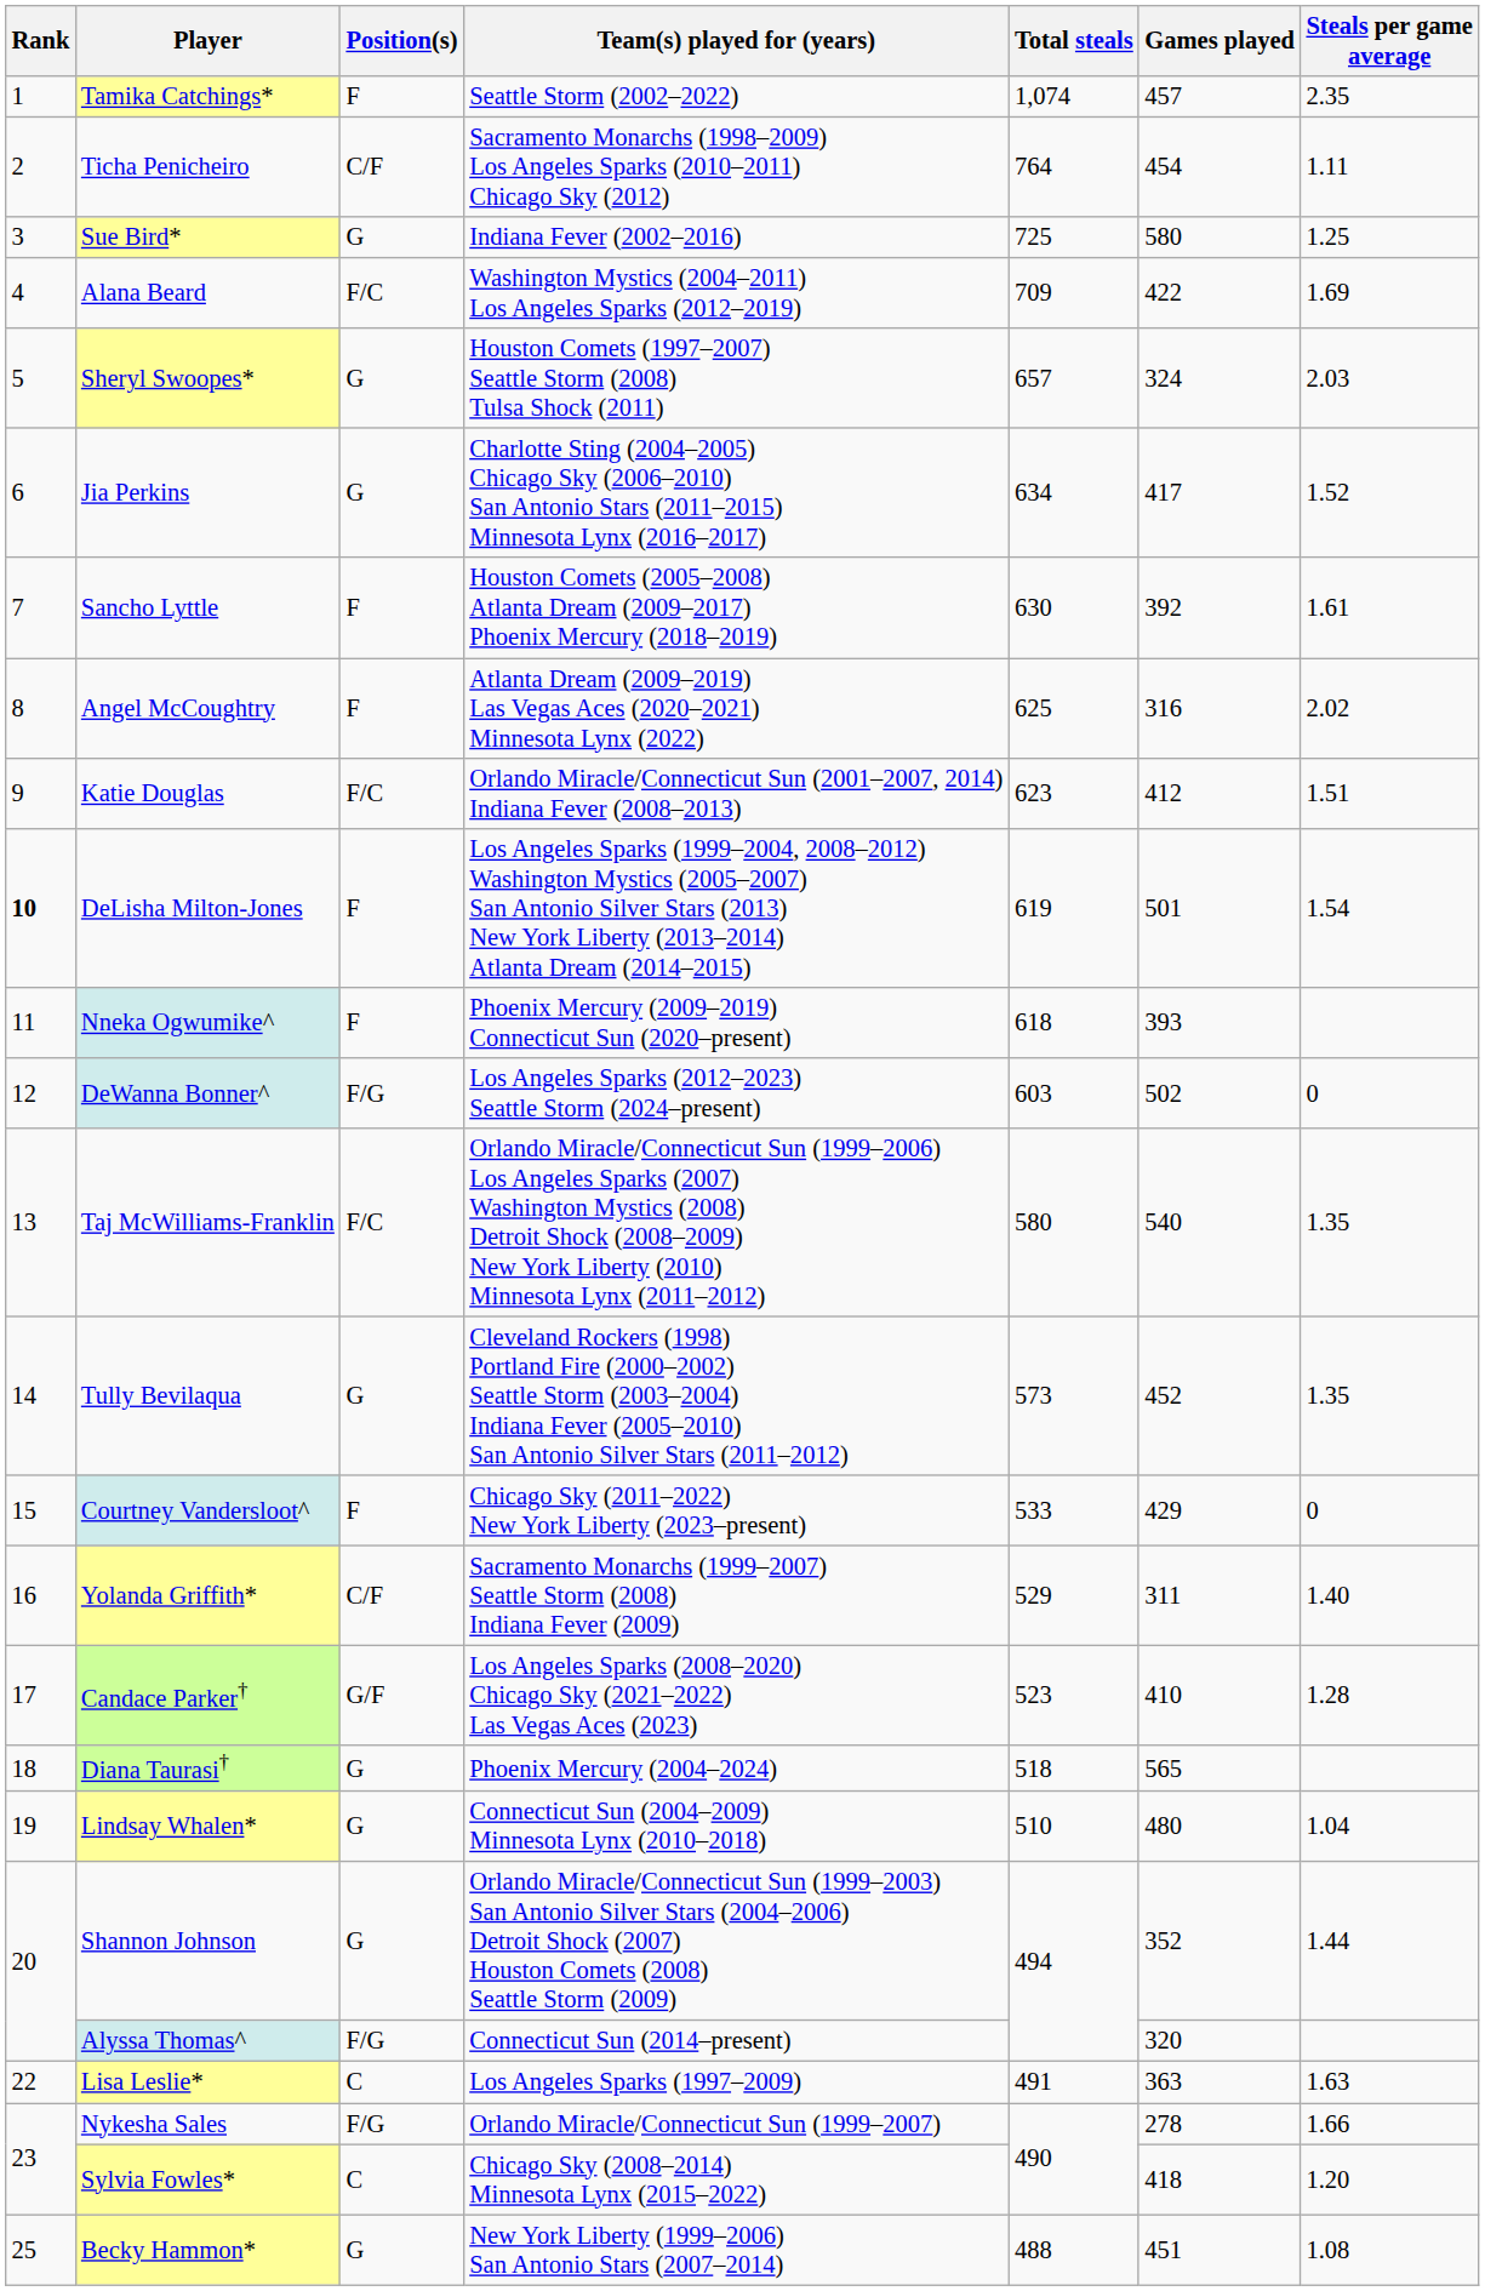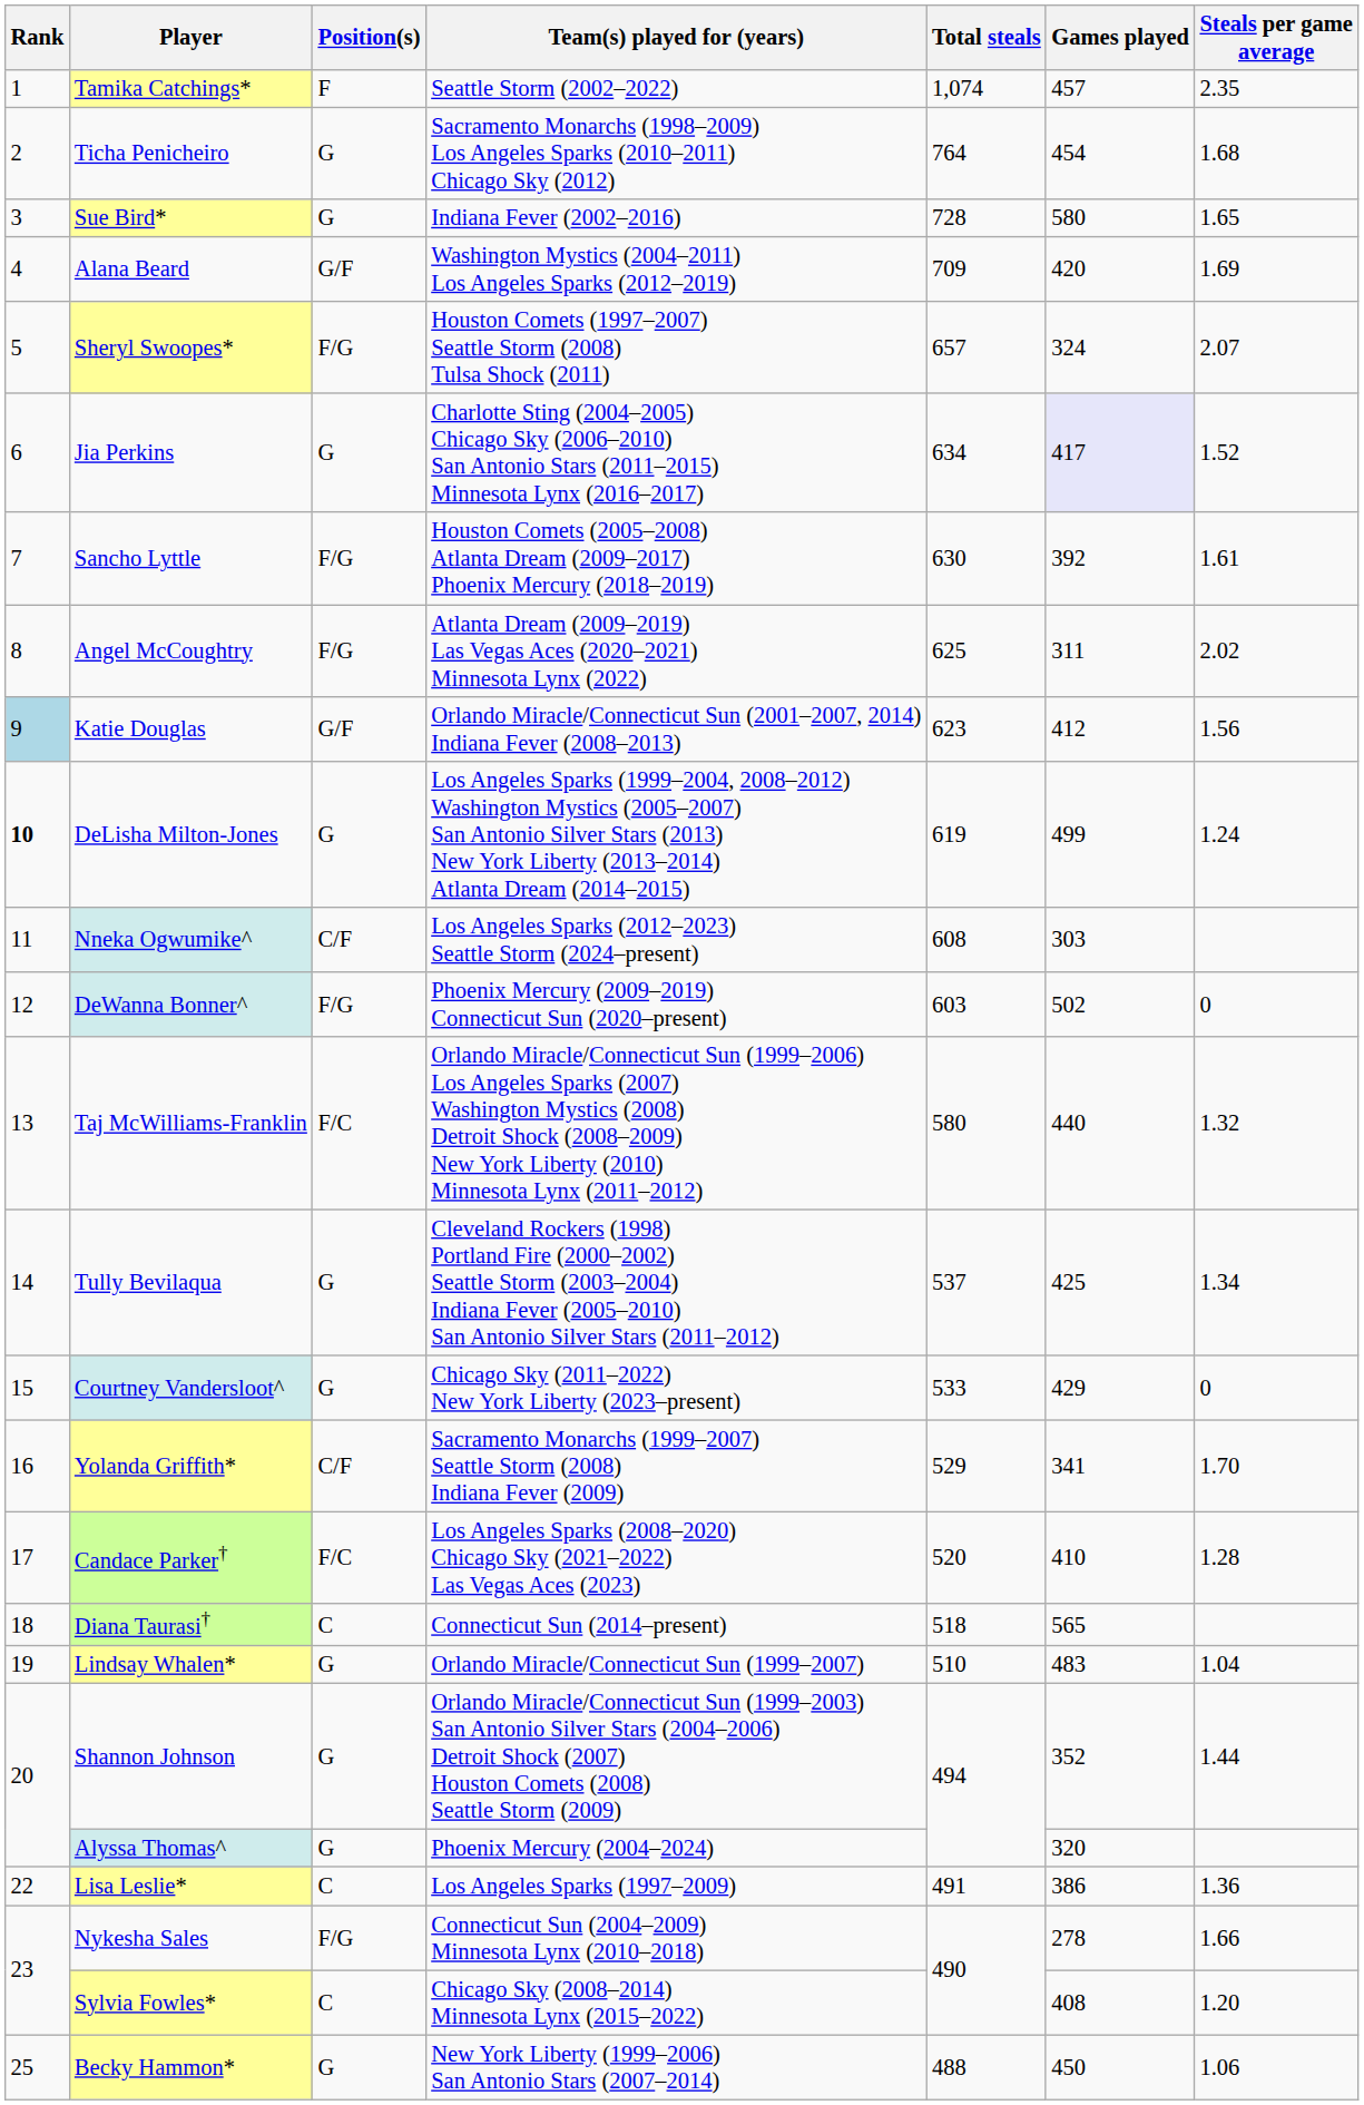Ticha Penicheiro | Position(s): C/F -> G
Ticha Penicheiro | Steals per game average: 1.11 -> 1.68
Sue Bird* | Total steals: 725 -> 728
Sue Bird* | Steals per game average: 1.25 -> 1.65
Alana Beard | Position(s): F/C -> G/F
Alana Beard | Games played: 422 -> 420
Sheryl Swoopes* | Position(s): G -> F/G
Sheryl Swoopes* | Steals per game average: 2.03 -> 2.07
Jia Perkins | Games played: no background -> lavender background
Sancho Lyttle | Position(s): F -> F/G
Angel McCoughtry | Position(s): F -> F/G
Angel McCoughtry | Games played: 316 -> 311
Katie Douglas | Rank: no background -> lightblue background
Katie Douglas | Position(s): F/C -> G/F
Katie Douglas | Steals per game average: 1.51 -> 1.56
DeLisha Milton-Jones | Position(s): F -> G
DeLisha Milton-Jones | Games played: 501 -> 499
DeLisha Milton-Jones | Steals per game average: 1.54 -> 1.24
Nneka Ogwumike^ | Position(s): F -> C/F
Nneka Ogwumike^ | Team(s) played for (years): Phoenix Mercury (2009–2019) Connecticut Sun (2020–present) -> Los Angeles Sparks (2012–2023) Seattle Storm (2024–present)
Nneka Ogwumike^ | Total steals: 618 -> 608
Nneka Ogwumike^ | Games played: 393 -> 303
DeWanna Bonner^ | Team(s) played for (years): Los Angeles Sparks (2012–2023) Seattle Storm (2024–present) -> Phoenix Mercury (2009–2019) Connecticut Sun (2020–present)
Taj McWilliams-Franklin | Games played: 540 -> 440
Taj McWilliams-Franklin | Steals per game average: 1.35 -> 1.32
Tully Bevilaqua | Total steals: 573 -> 537
Tully Bevilaqua | Games played: 452 -> 425
Tully Bevilaqua | Steals per game average: 1.35 -> 1.34
Courtney Vandersloot^ | Position(s): F -> G
Yolanda Griffith* | Games played: 311 -> 341
Yolanda Griffith* | Steals per game average: 1.40 -> 1.70
Candace Parker† | Position(s): G/F -> F/C
Candace Parker† | Total steals: 523 -> 520
Diana Taurasi† | Position(s): G -> C
Diana Taurasi† | Team(s) played for (years): Phoenix Mercury (2004–2024) -> Connecticut Sun (2014–present)
Lindsay Whalen* | Team(s) played for (years): Connecticut Sun (2004–2009) Minnesota Lynx (2010–2018) -> Orlando Miracle/Connecticut Sun (1999–2007)
Lindsay Whalen* | Games played: 480 -> 483
Alyssa Thomas^ | Position(s): F/G -> G
Alyssa Thomas^ | Team(s) played for (years): Connecticut Sun (2014–present) -> Phoenix Mercury (2004–2024)
Lisa Leslie* | Games played: 363 -> 386
Lisa Leslie* | Steals per game average: 1.63 -> 1.36
Nykesha Sales | Team(s) played for (years): Orlando Miracle/Connecticut Sun (1999–2007) -> Connecticut Sun (2004–2009) Minnesota Lynx (2010–2018)
Sylvia Fowles* | Games played: 418 -> 408
Becky Hammon* | Games played: 451 -> 450
Becky Hammon* | Steals per game average: 1.08 -> 1.06
